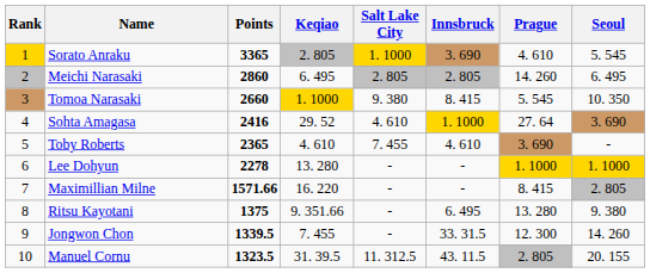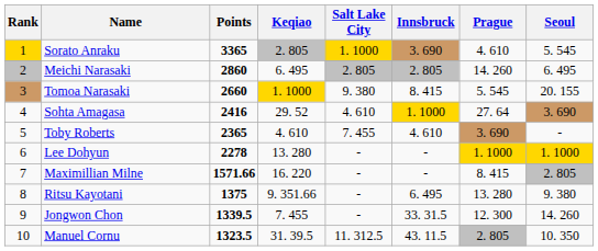Tomoa Narasaki | Seoul: 10. 350 -> 20. 155
Manuel Cornu | Seoul: 20. 155 -> 10. 350
